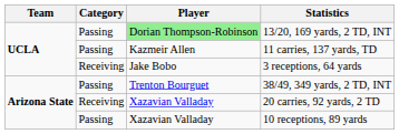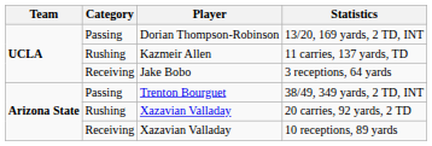13/20, 169 yards, 2 TD, INT | Player: lightgreen background -> no background
11 carries, 137 yards, TD | Category: Passing -> Rushing
20 carries, 92 yards, 2 TD | Category: Receiving -> Rushing
10 receptions, 89 yards | Category: Passing -> Receiving
